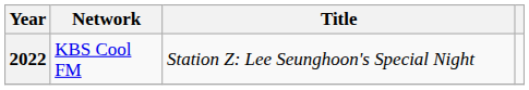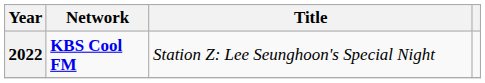2022 | Network: normal -> bold
